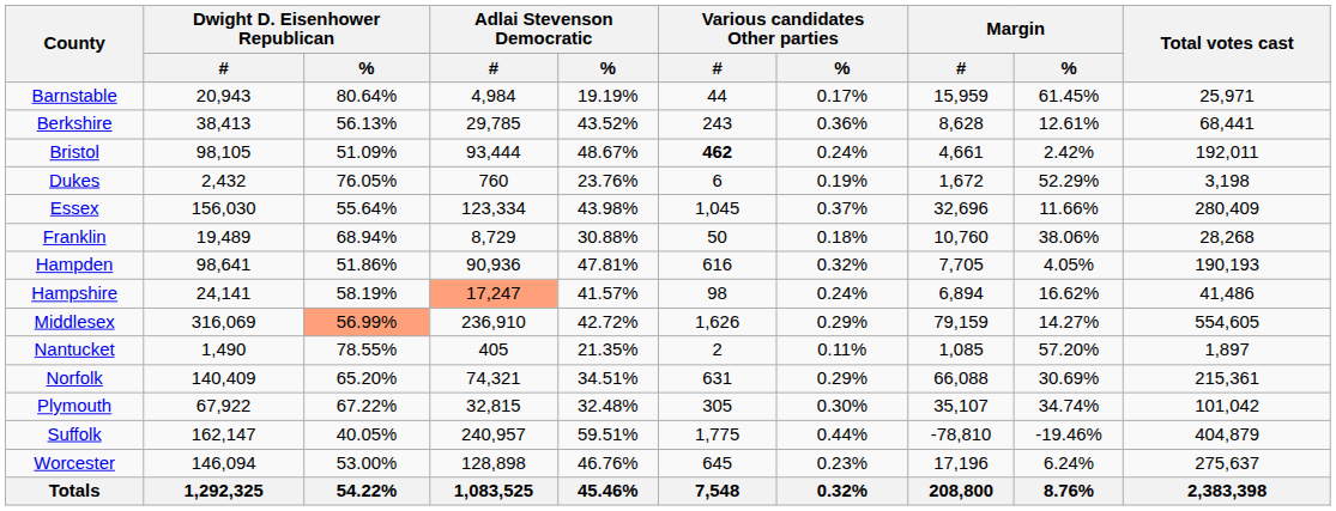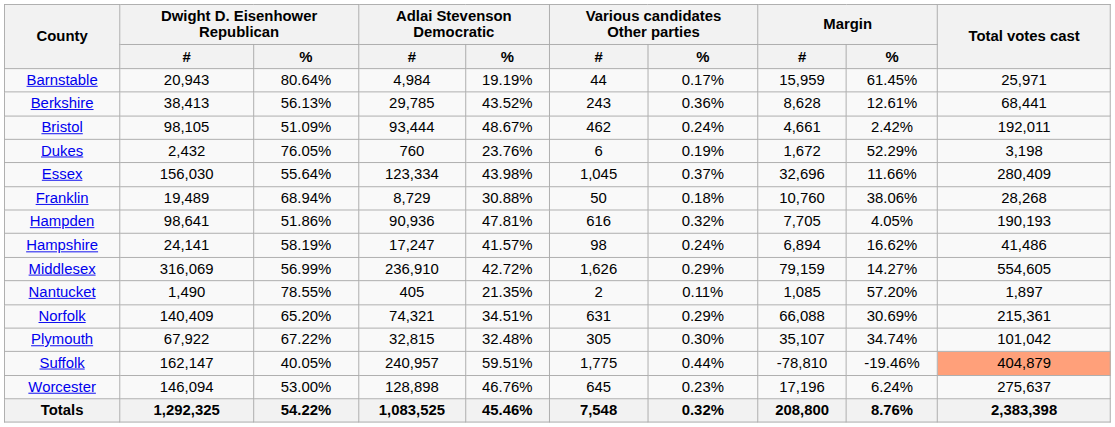Bristol | Various candidates Other parties / #: bold -> normal
Hampshire | Adlai Stevenson Democratic / #: lightsalmon background -> no background
Middlesex | Dwight D. Eisenhower Republican / %: lightsalmon background -> no background
Suffolk | Total votes cast: no background -> lightsalmon background
